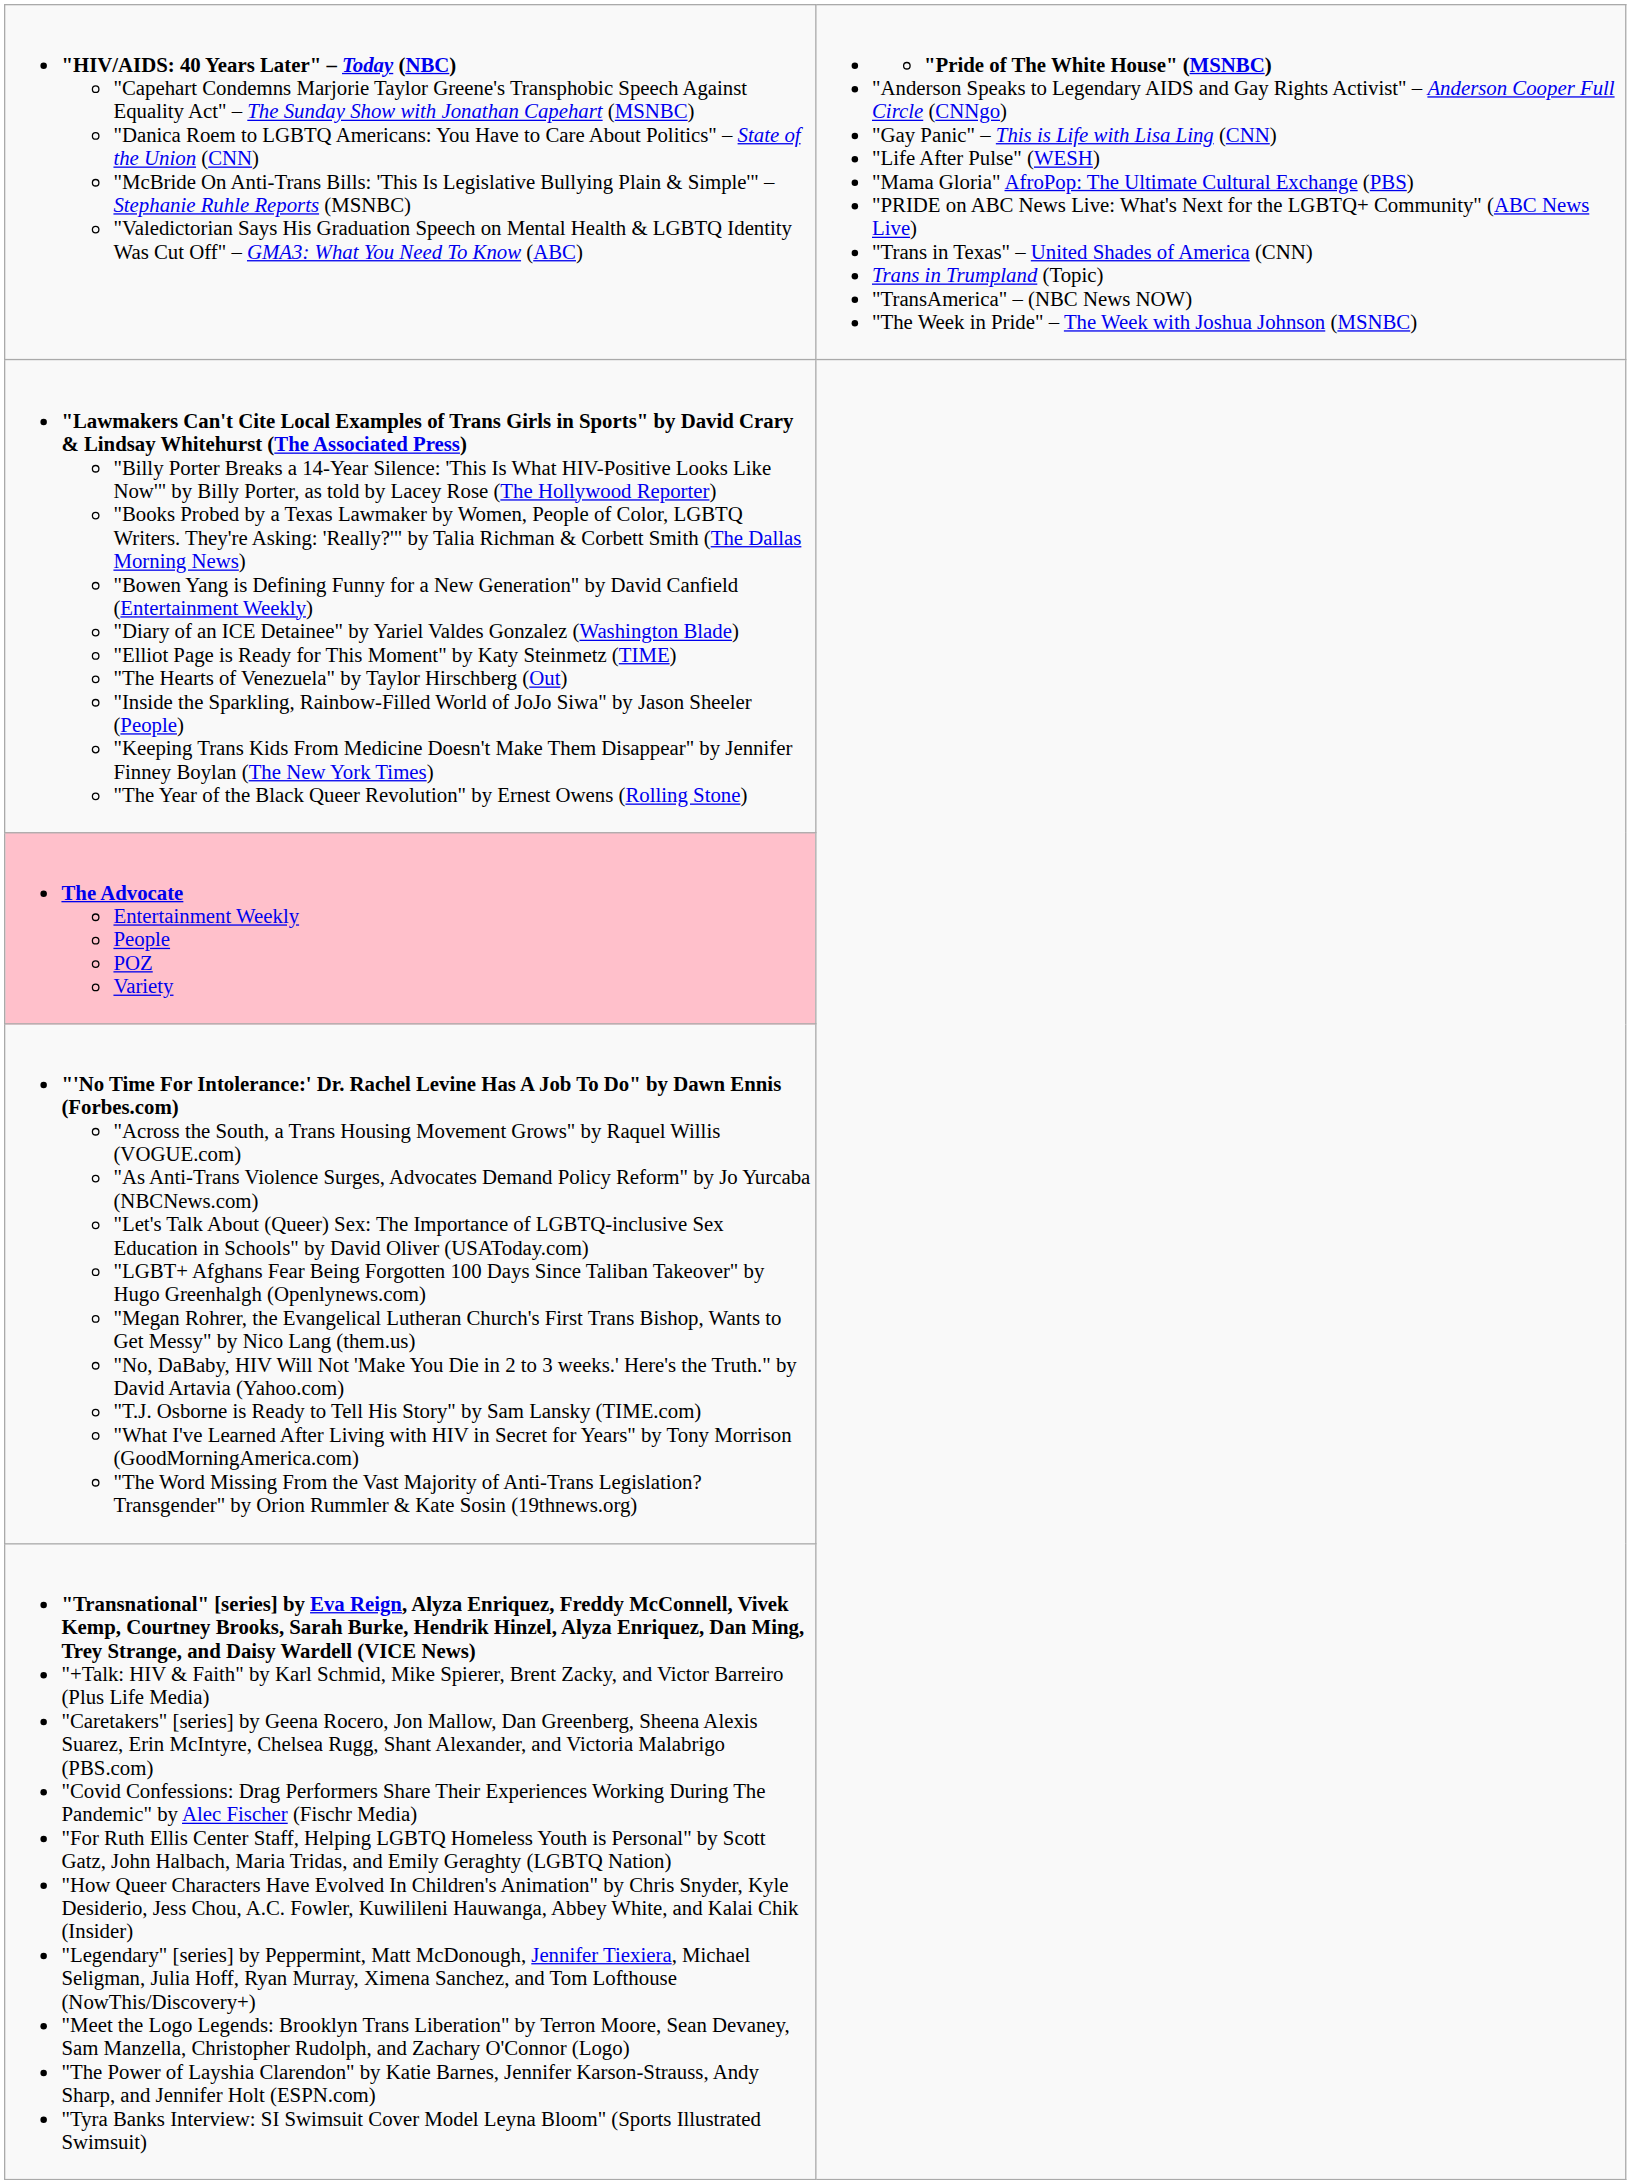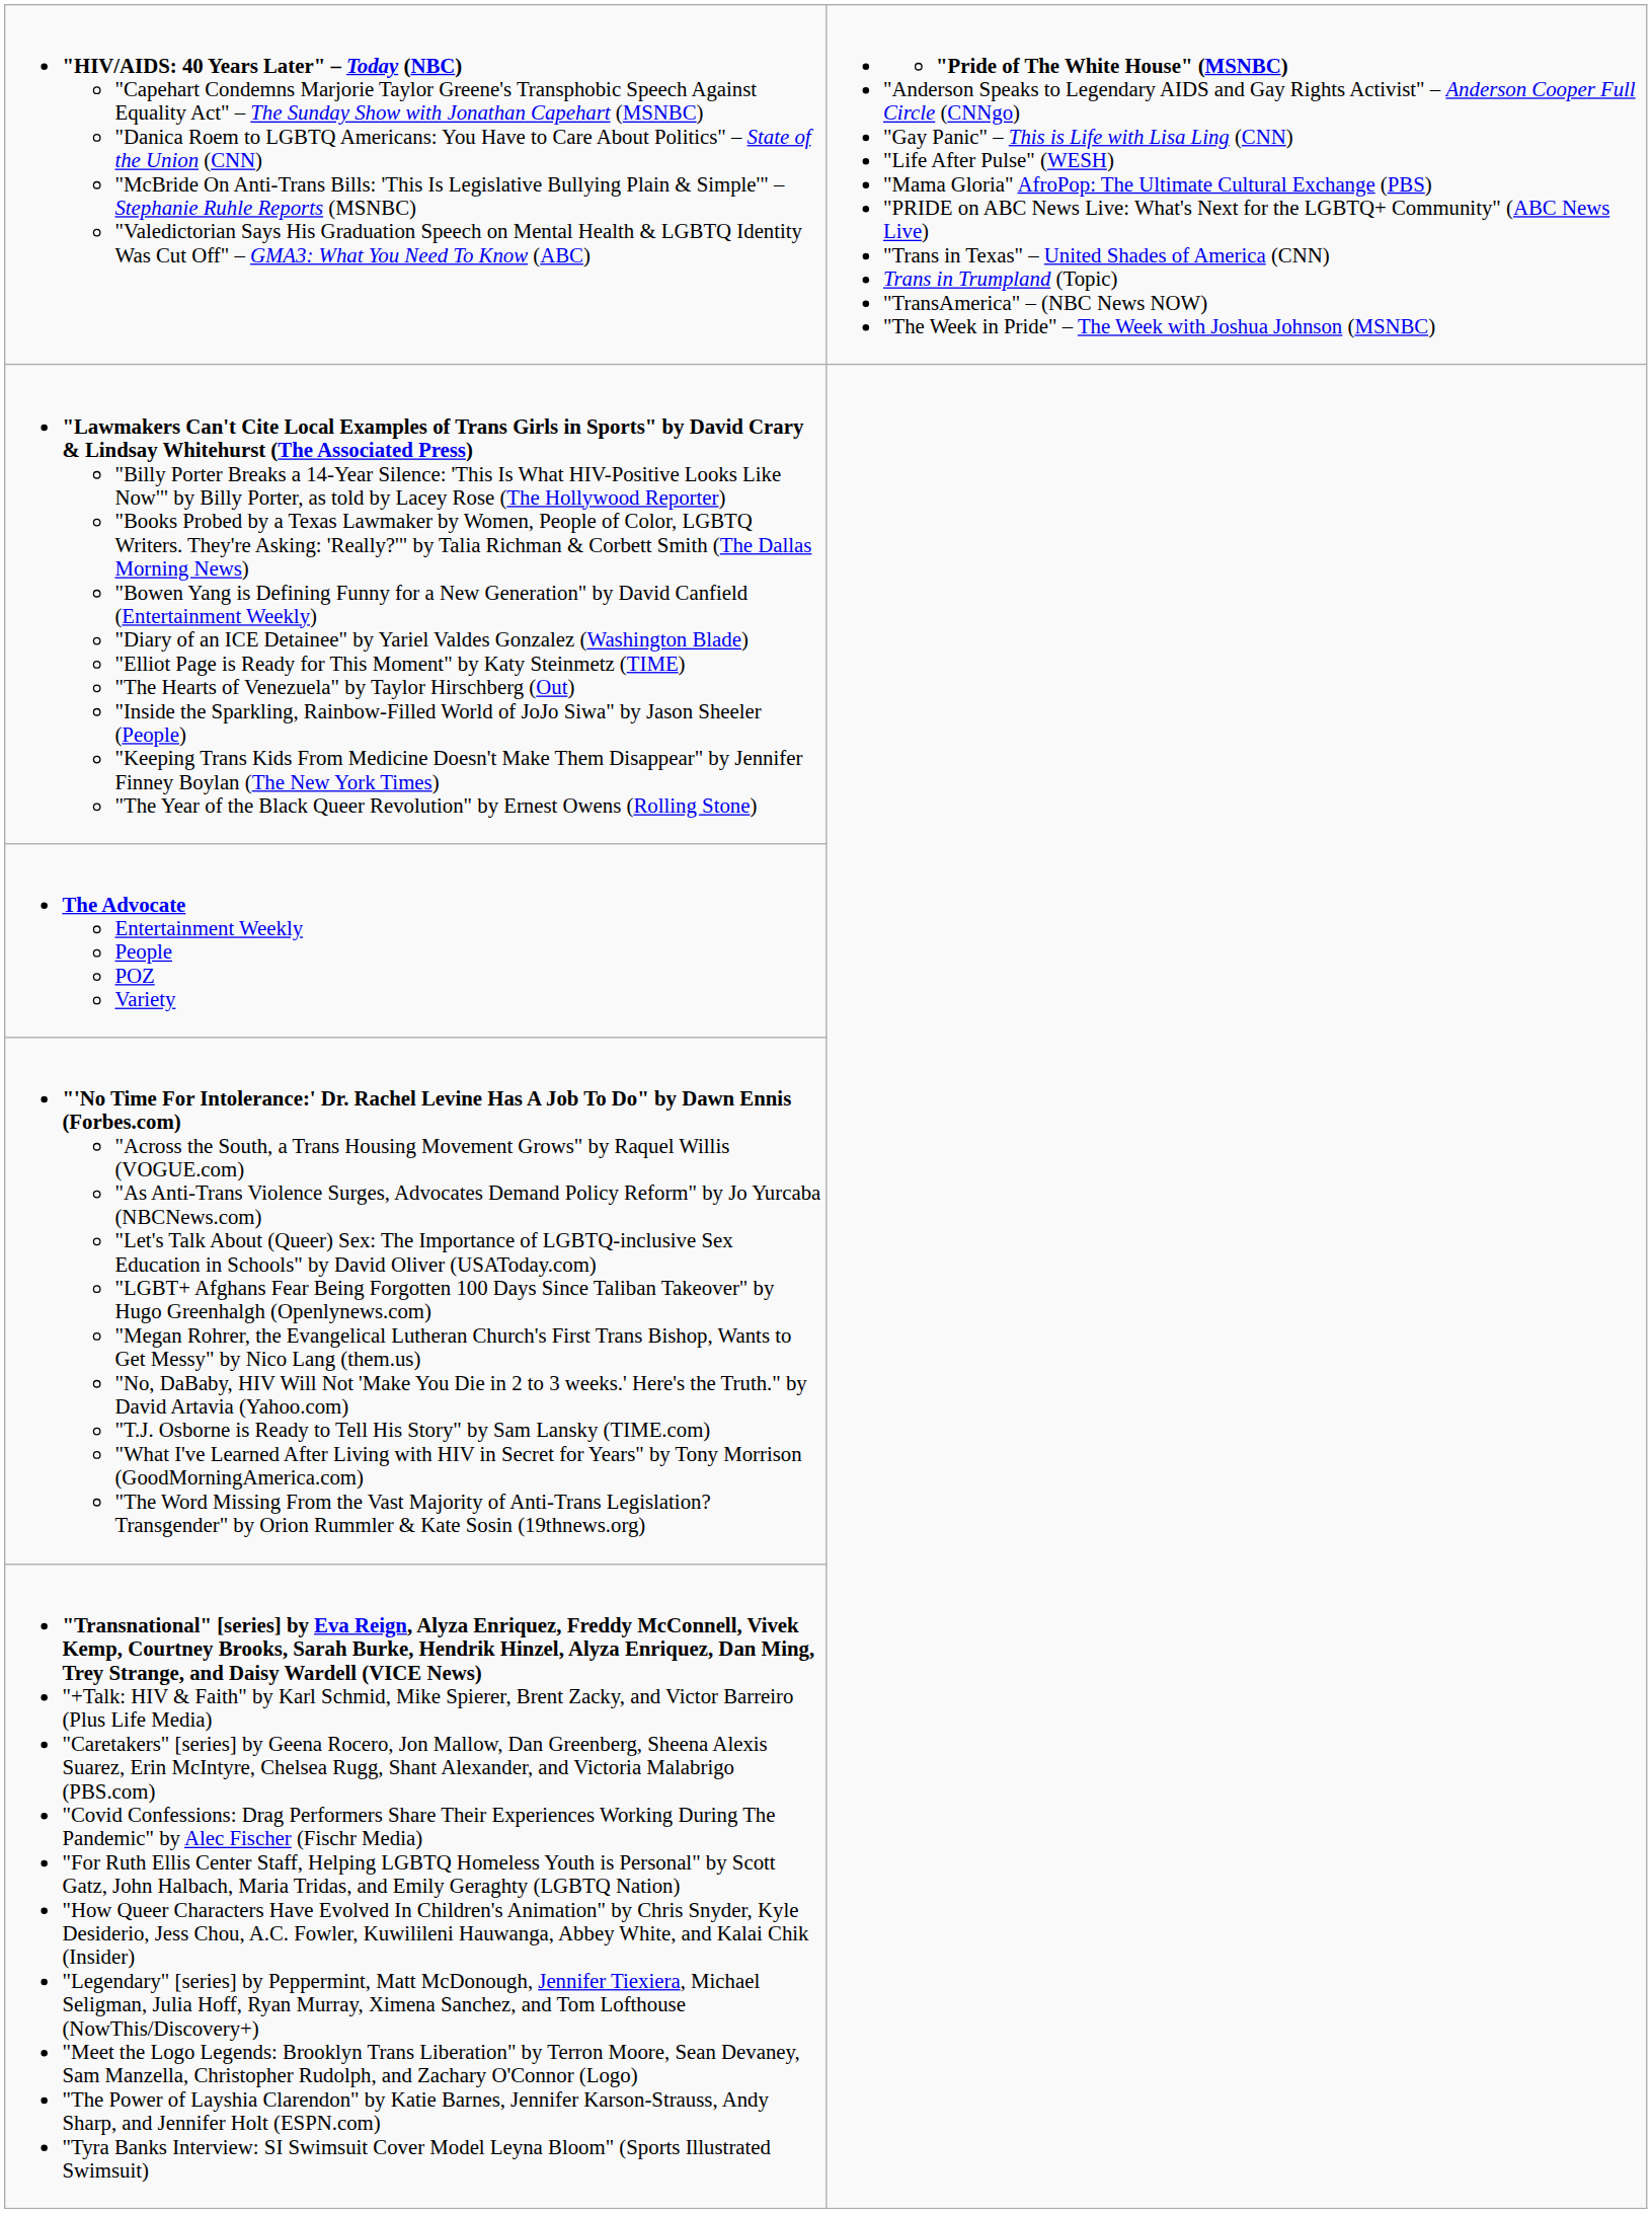The Advocate Entertainment Weekly People POZ Variety | column 1: pink background -> no background
